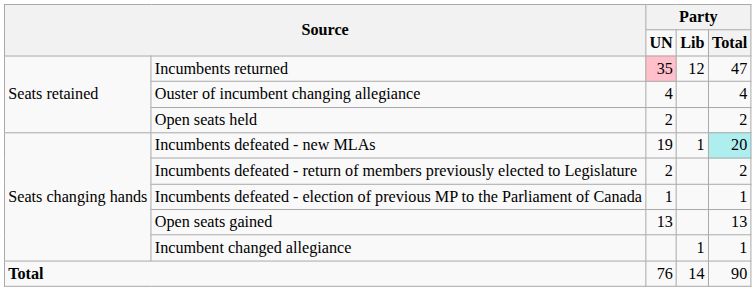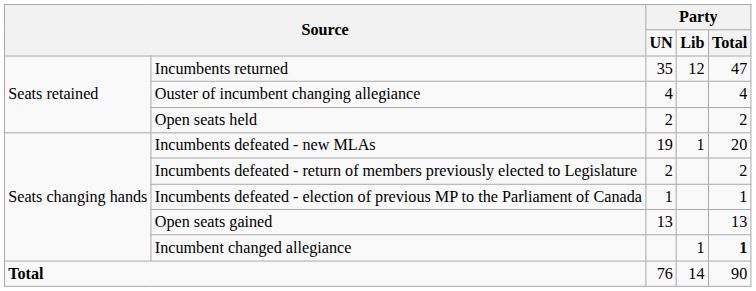Incumbents returned | column 3: pink background -> no background
Incumbents defeated - new MLAs | column 5: paleturquoise background -> no background
Incumbent changed allegiance | column 5: normal -> bold
